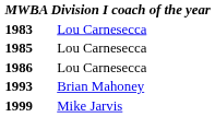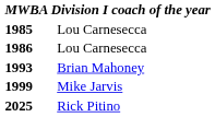- row: 1983 | Lou Carnesecca
+ row: 2025 | Rick Pitino
